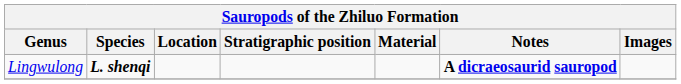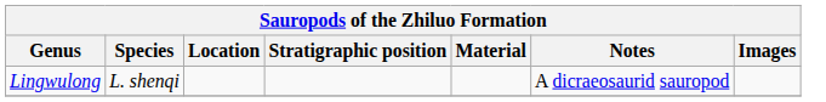Lingwulong | Species: bold -> normal
Lingwulong | Notes: bold -> normal
